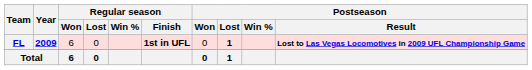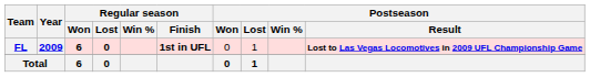FL | Regular season / Won: normal -> bold
FL | Regular season / Lost: normal -> bold
FL | Postseason / Lost: bold -> normal
